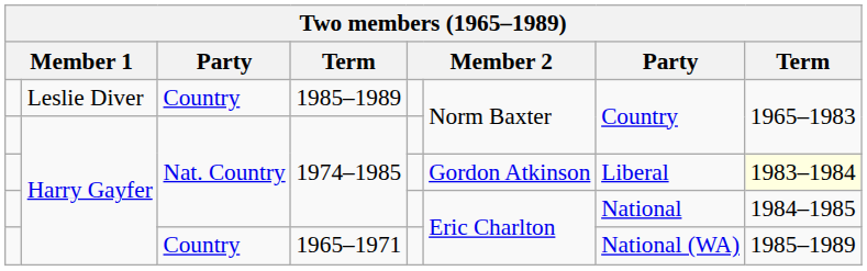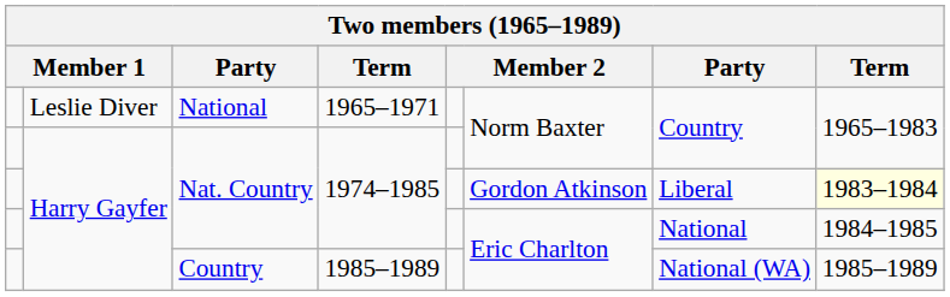row 3 | column 3: Country -> National
row 3 | column 4: 1985–1989 -> 1965–1971
row 7 | column 4: 1965–1971 -> 1985–1989
